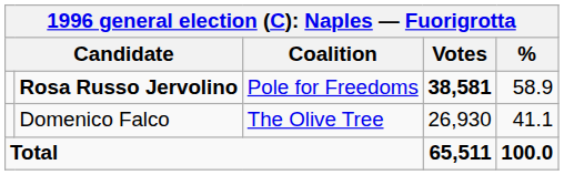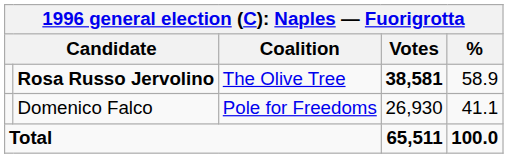Rosa Russo Jervolino | Coalition: Pole for Freedoms -> The Olive Tree
Domenico Falco | Coalition: The Olive Tree -> Pole for Freedoms
